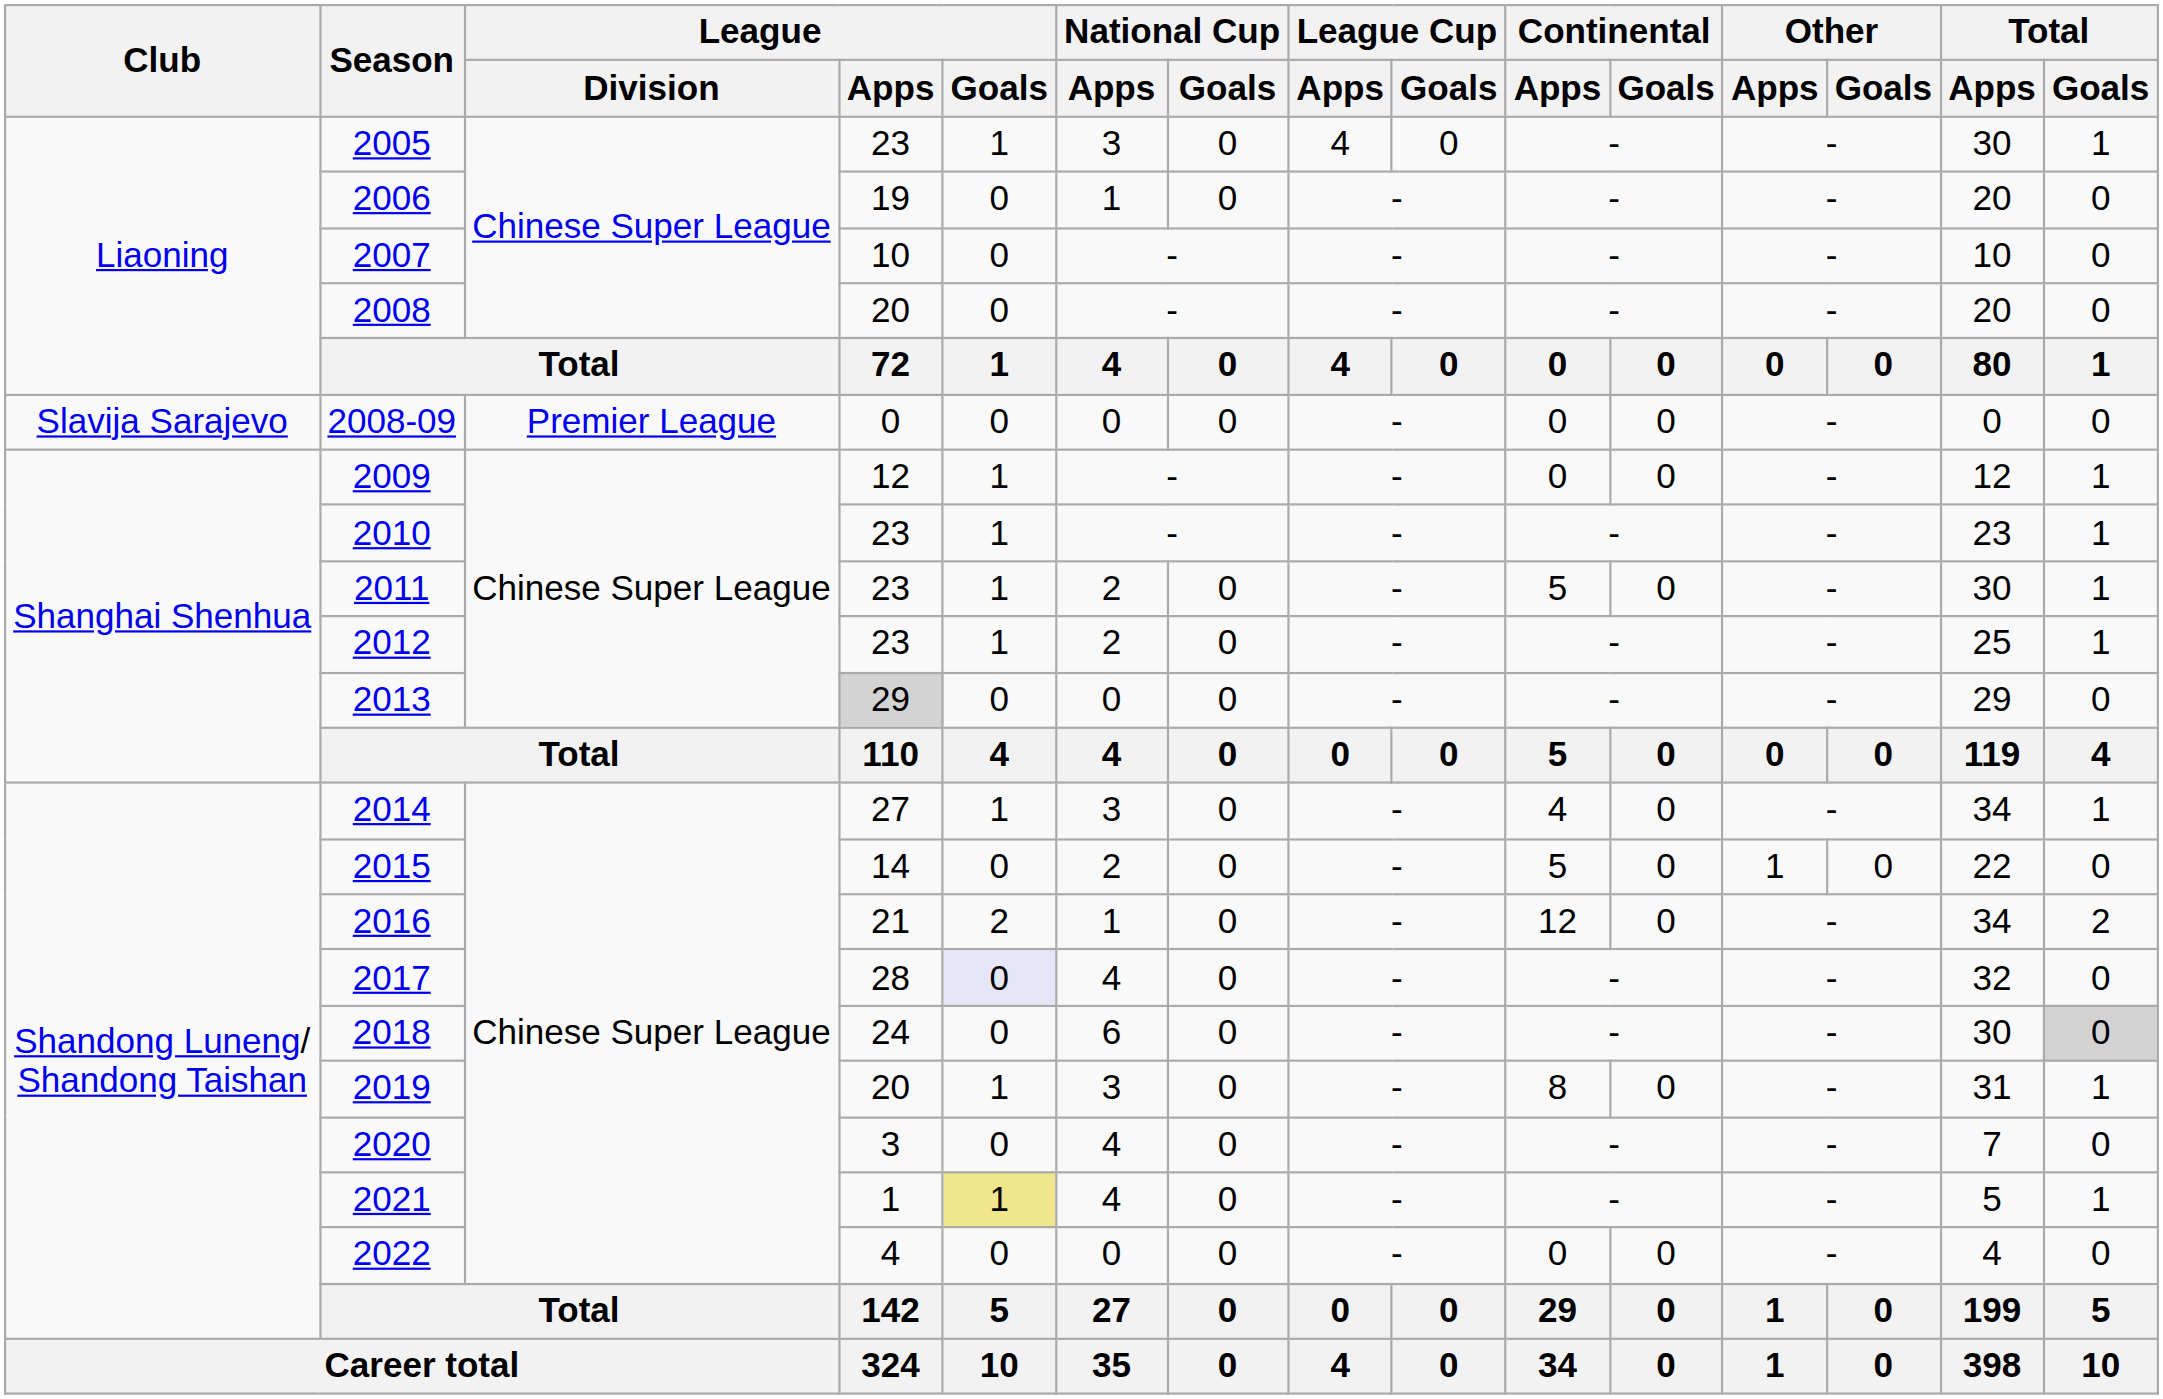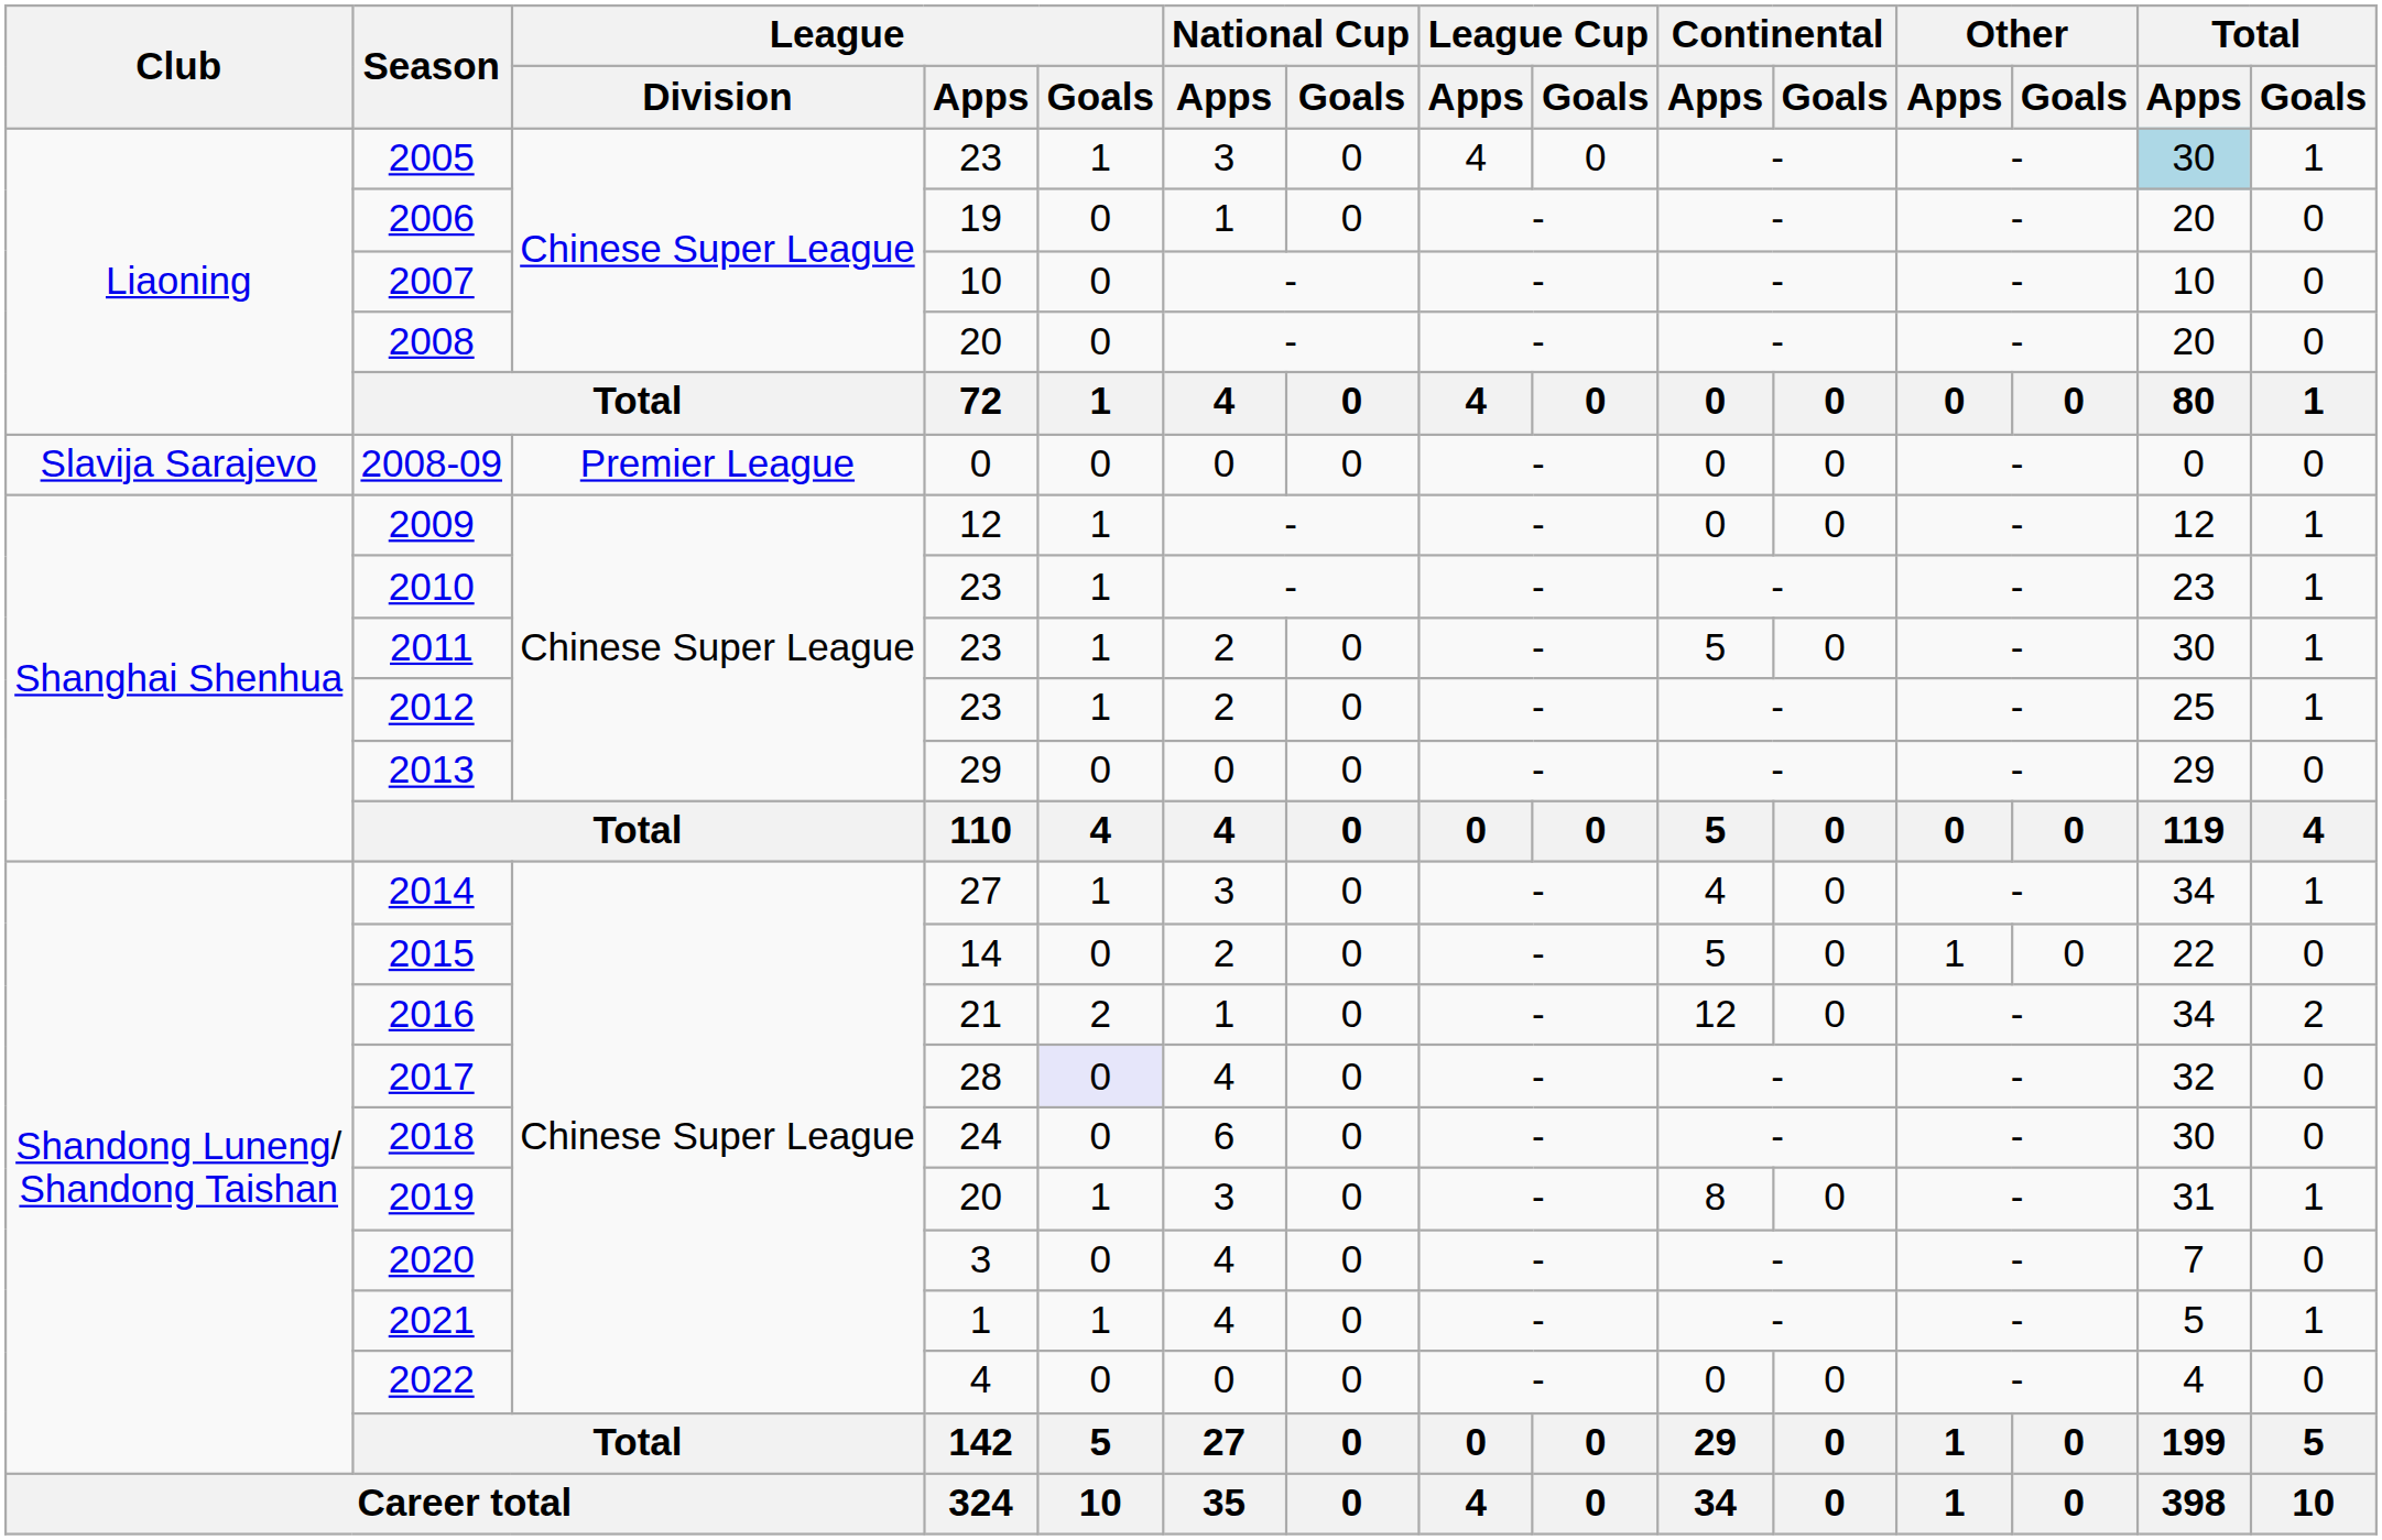2005 | Total / Apps: no background -> lightblue background
2013 | League / Apps: lightgrey background -> no background
2018 | Total / Goals: lightgrey background -> no background
2021 | League / Goals: khaki background -> no background
